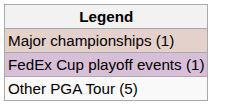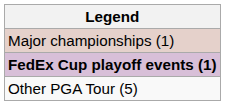row 3 | column 1: normal -> bold
